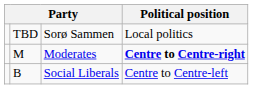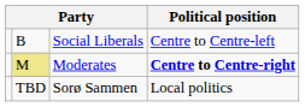rows swapped: Social Liberals <-> Sorø Sammen
Moderates | column 2: no background -> khaki background
